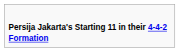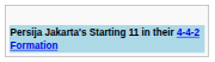row 1 | column 1: no background -> lightblue background
